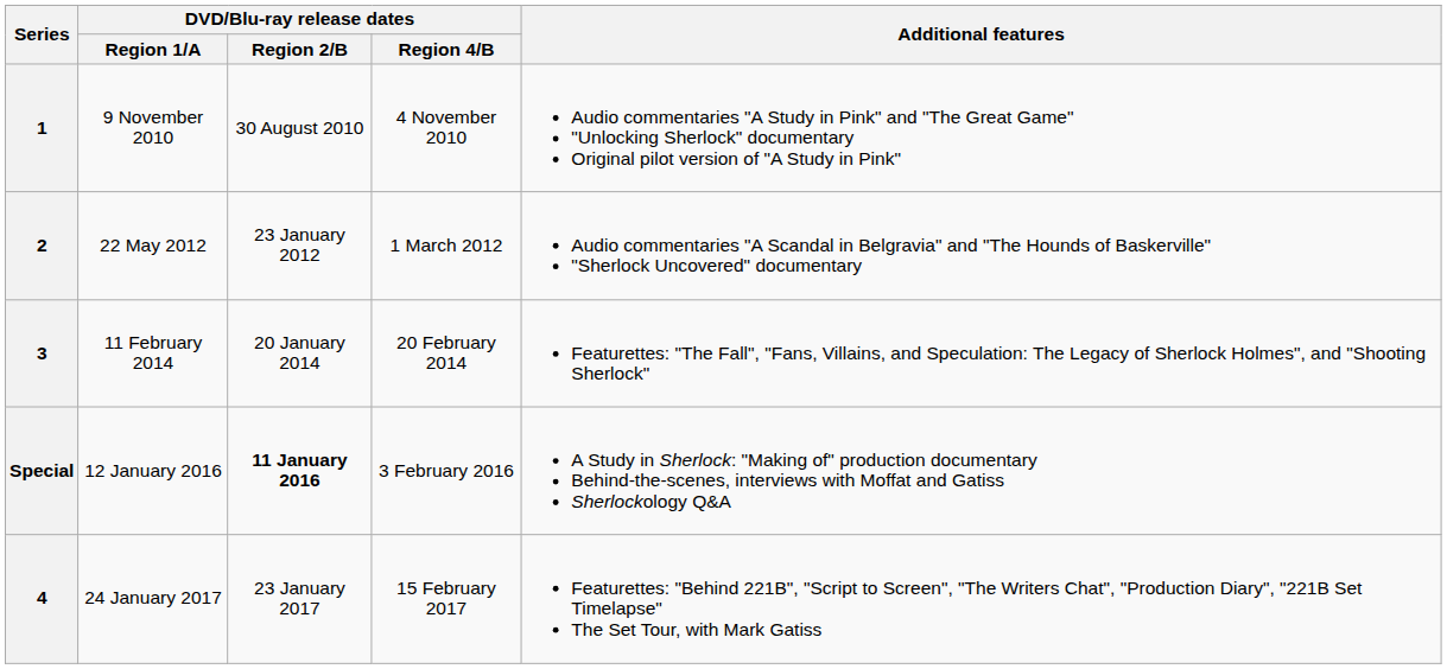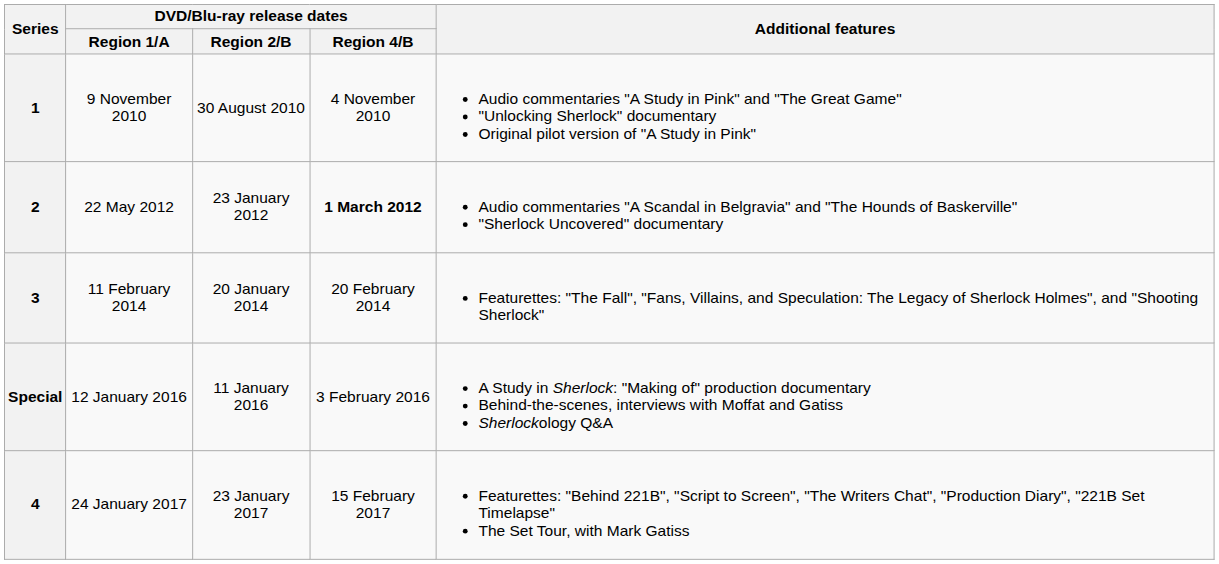2 | DVD/Blu-ray release dates / Region 4/B: normal -> bold
Special | DVD/Blu-ray release dates / Region 2/B: bold -> normal
